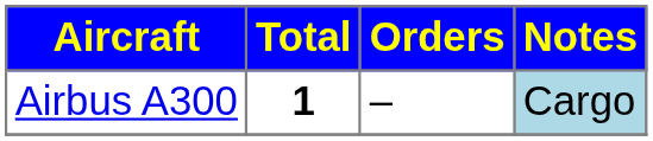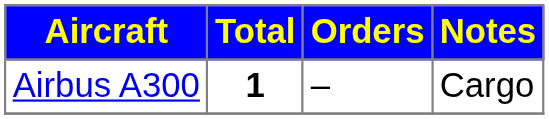Airbus A300 | Notes: lightblue background -> no background
